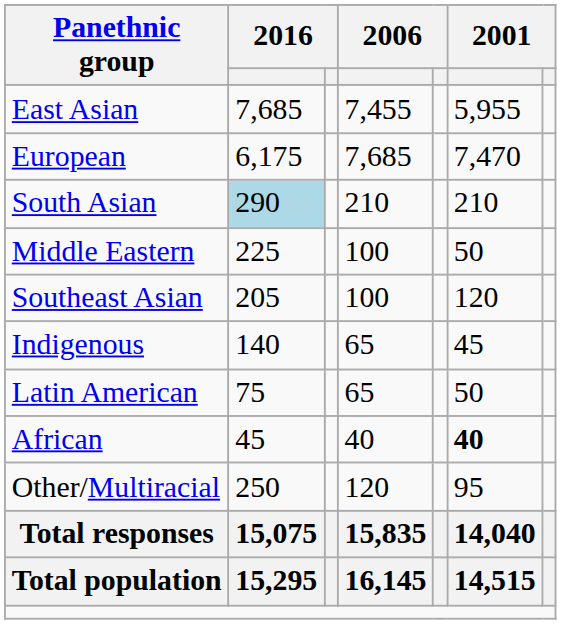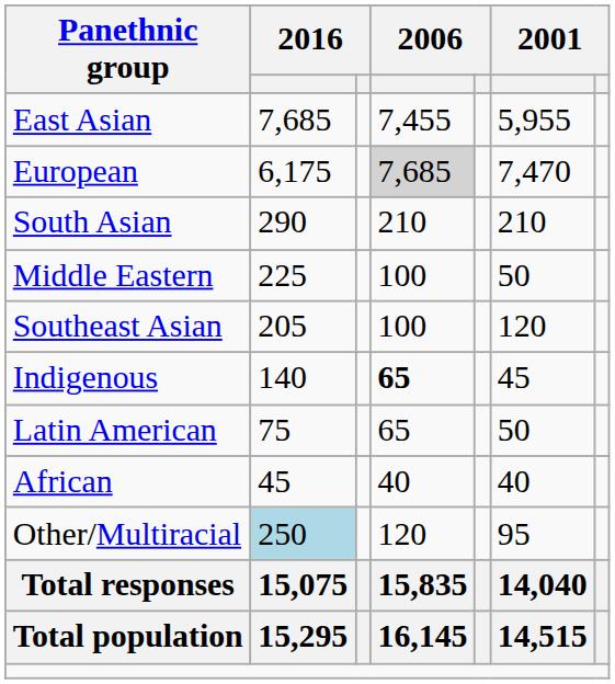European | column 4: no background -> lightgrey background
South Asian | column 2: lightblue background -> no background
Indigenous | column 4: normal -> bold
African | column 6: bold -> normal
Other/Multiracial | column 2: no background -> lightblue background
